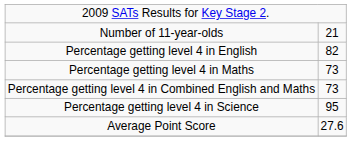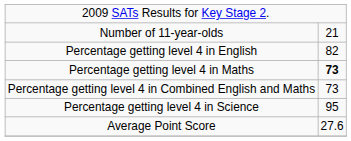Percentage getting level 4 in Maths | column 2: normal -> bold
